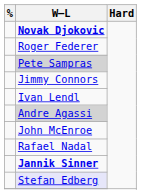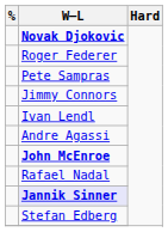Pete Sampras | W–L: lightgrey background -> no background
Andre Agassi | W–L: lightgrey background -> no background
John McEnroe | W–L: normal -> bold
Jannik Sinner | W–L: no background -> lavender background
Stefan Edberg | W–L: lavender background -> no background
